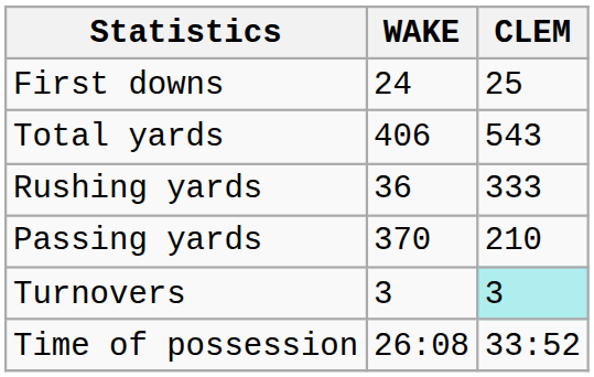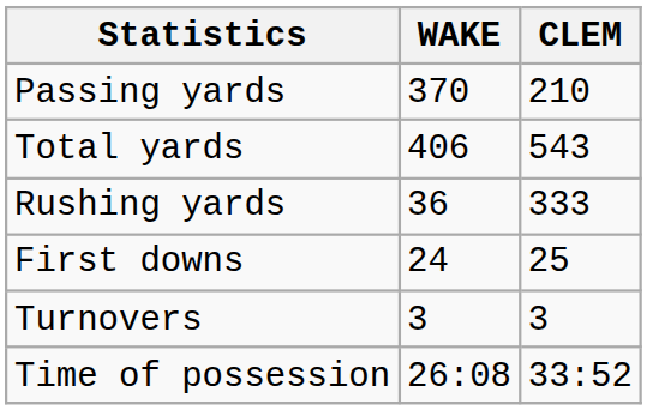rows swapped: First downs <-> Passing yards
Turnovers | CLEM: paleturquoise background -> no background
